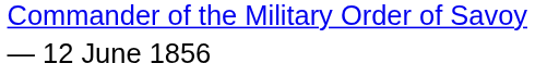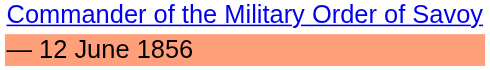— 12 June 1856 | column 1: no background -> lightsalmon background
